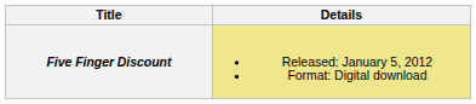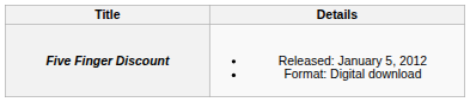Five Finger Discount | Details: khaki background -> no background
